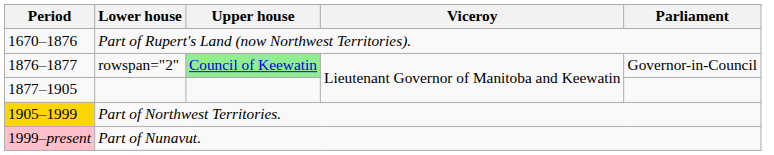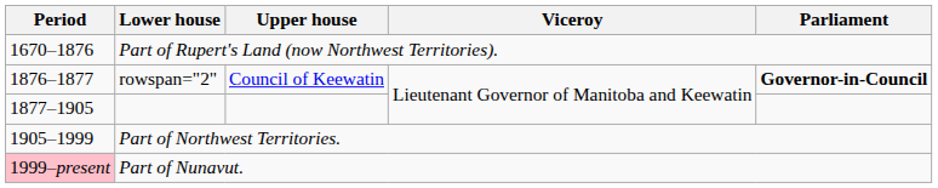rowspan="2" | Upper house: lightgreen background -> no background
rowspan="2" | Parliament: normal -> bold
Part of Northwest Territories. | Period: gold background -> no background
